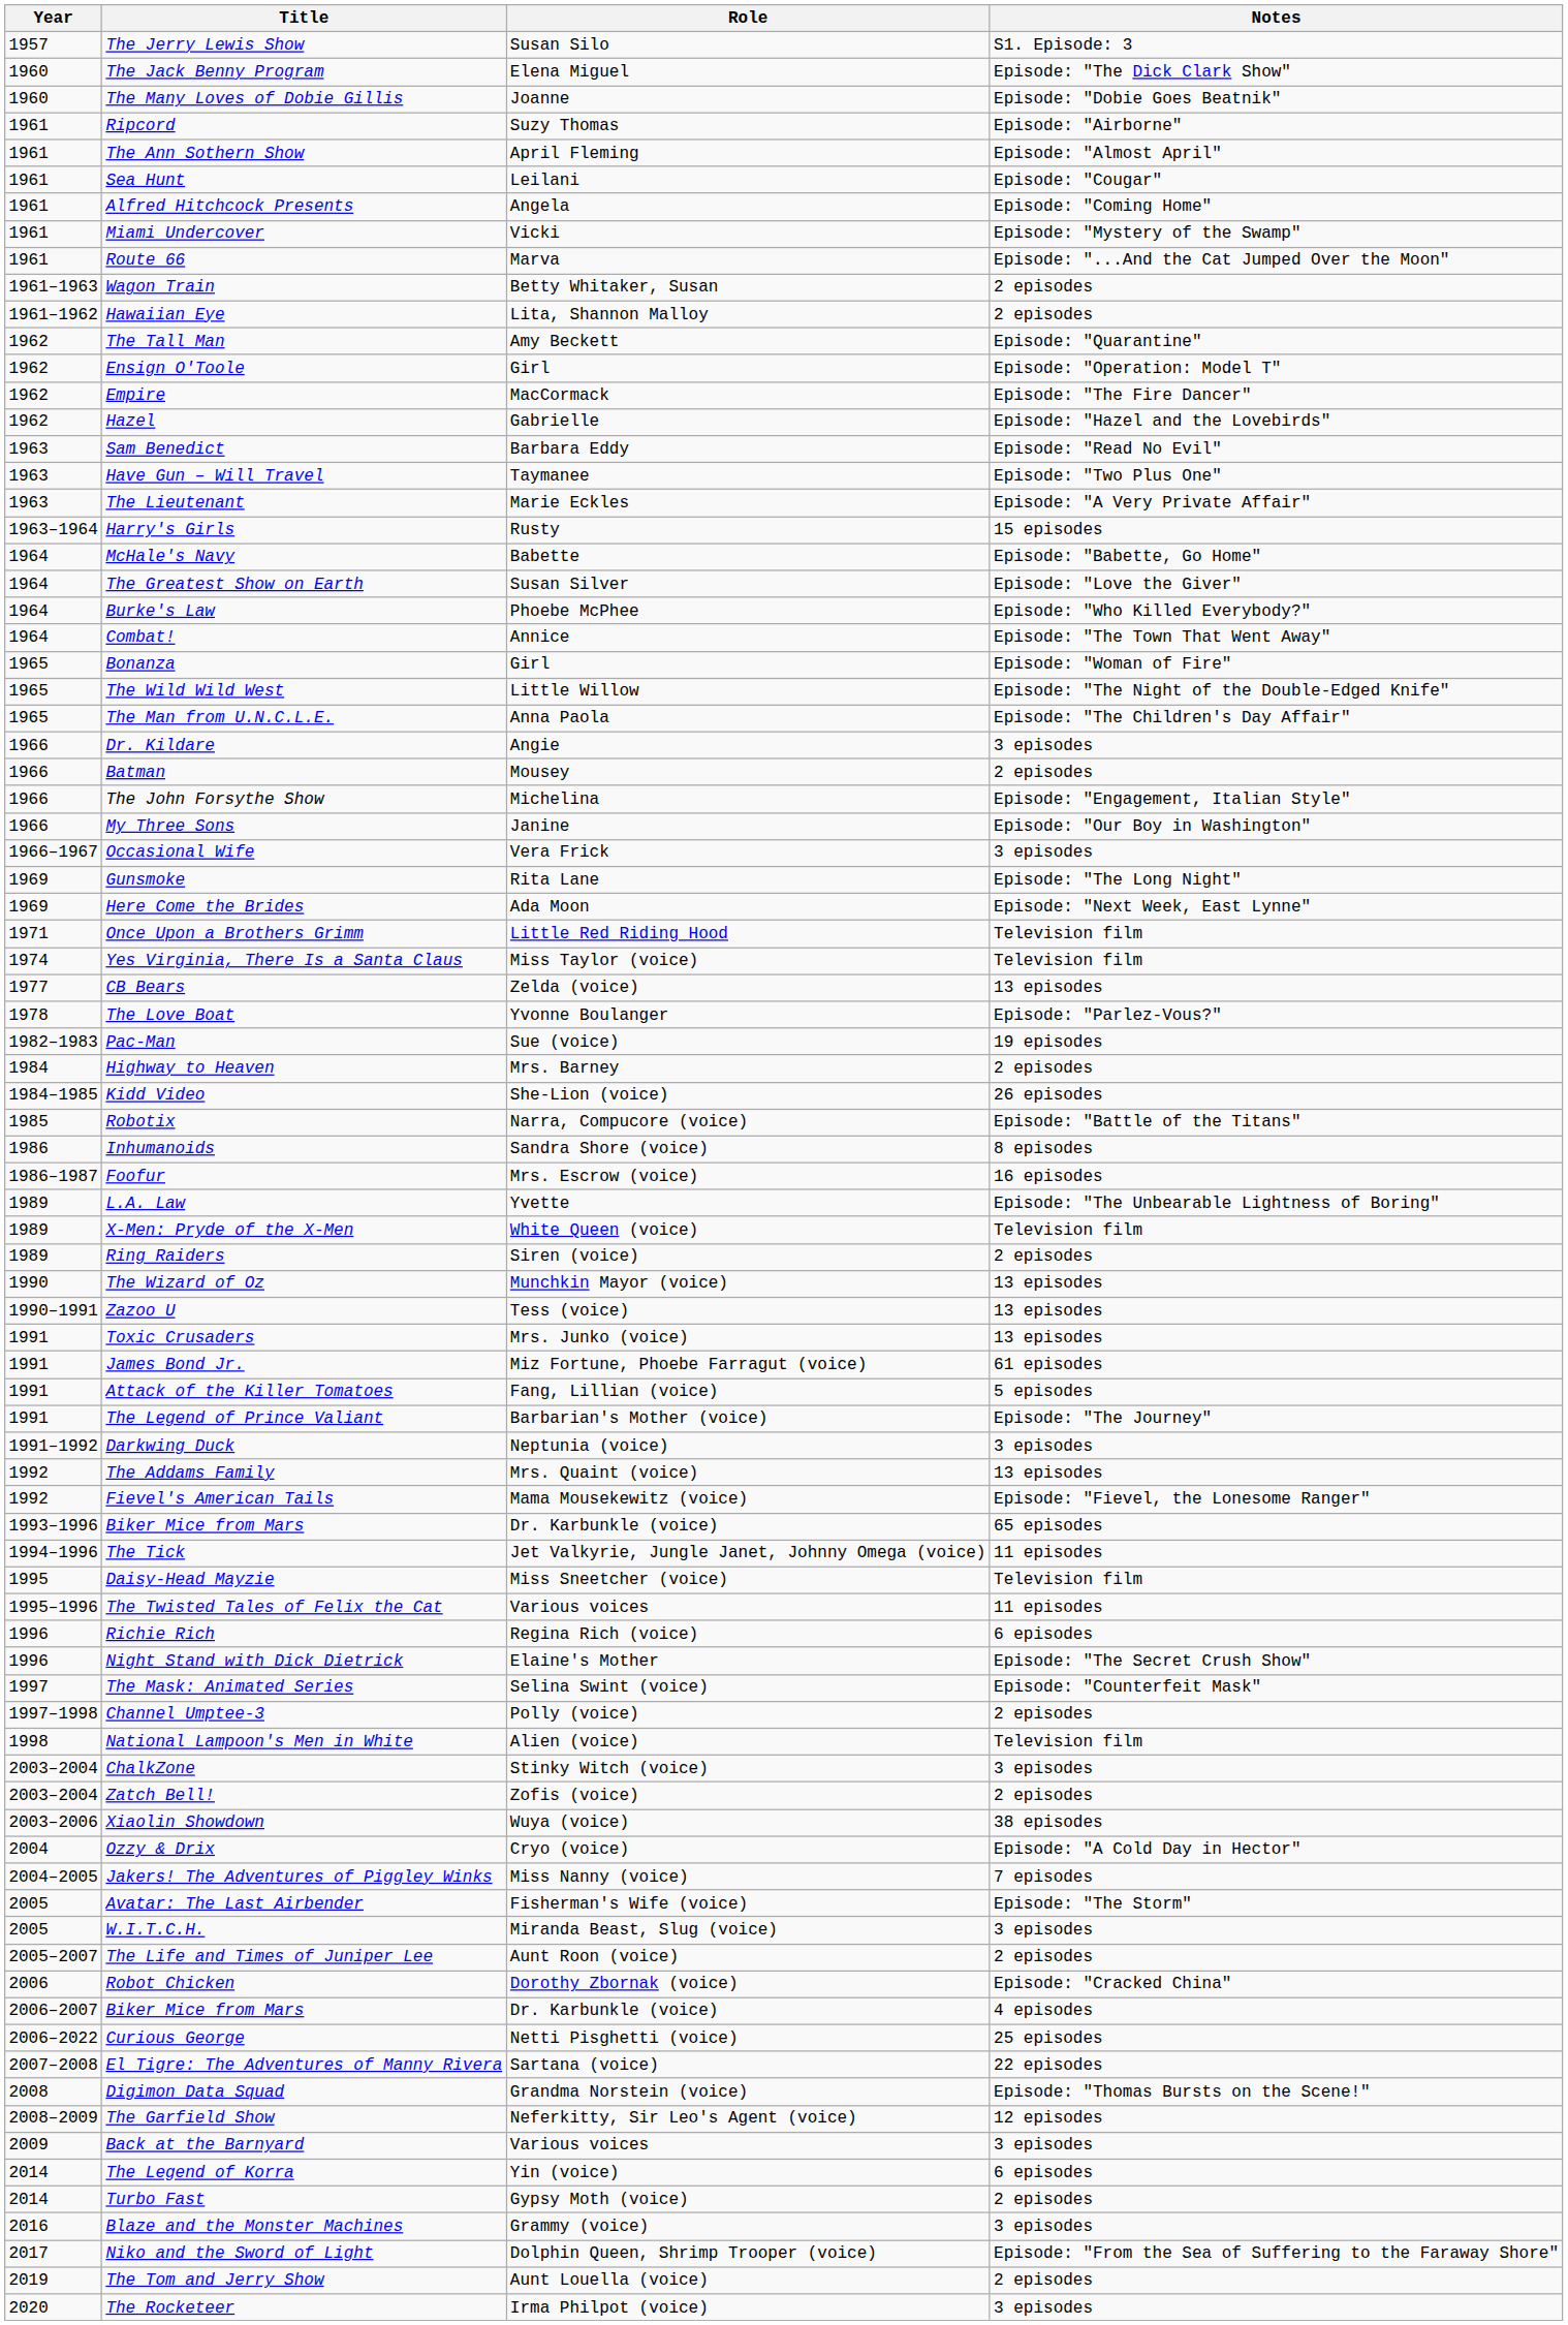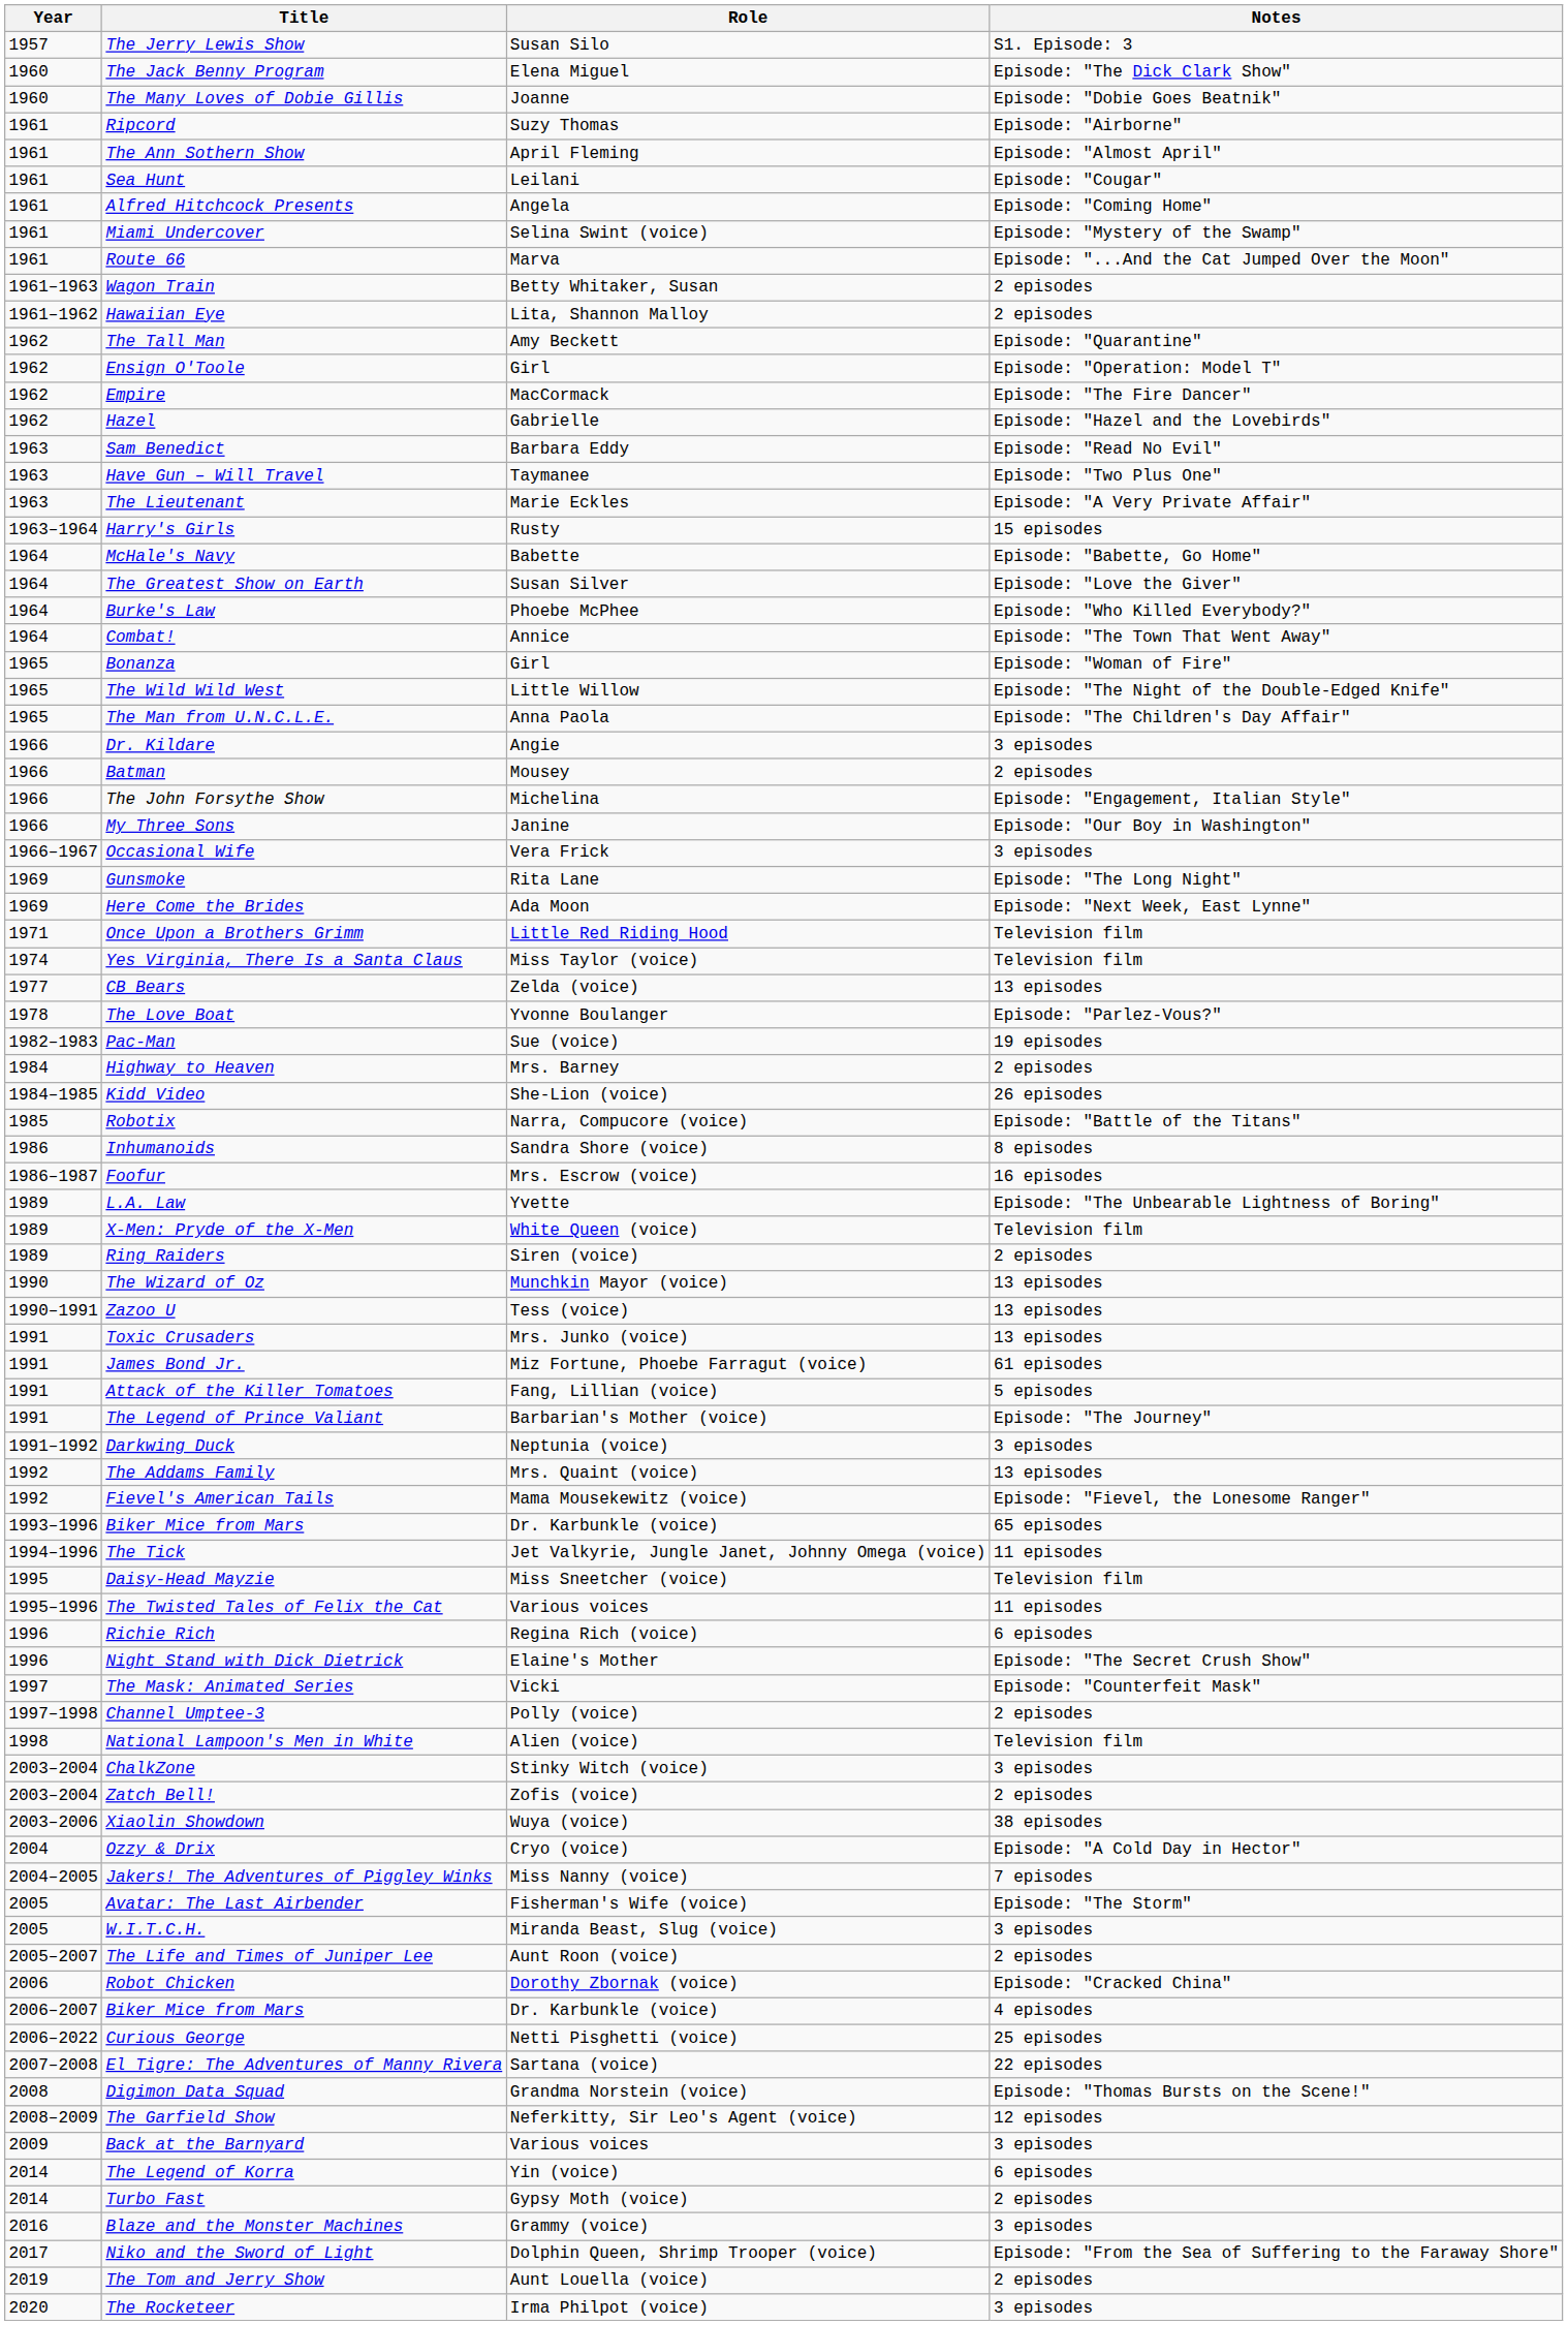Miami Undercover | Role: Vicki -> Selina Swint (voice)
The Mask: Animated Series | Role: Selina Swint (voice) -> Vicki
